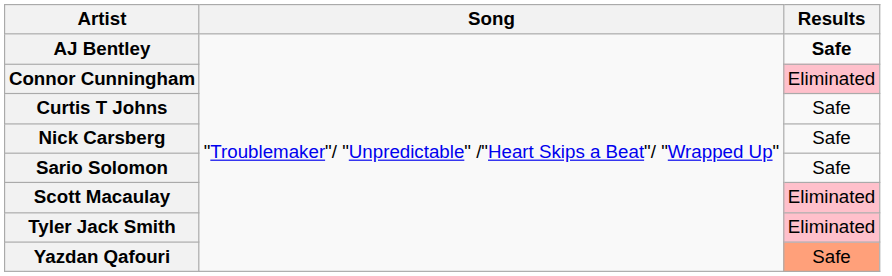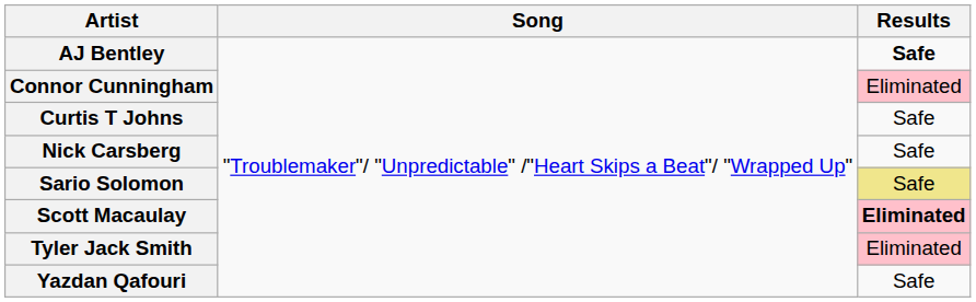Sario Solomon | Results: no background -> khaki background
Scott Macaulay | Results: normal -> bold
Yazdan Qafouri | Results: lightsalmon background -> no background
